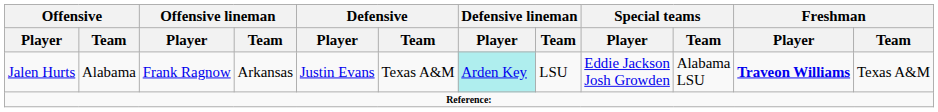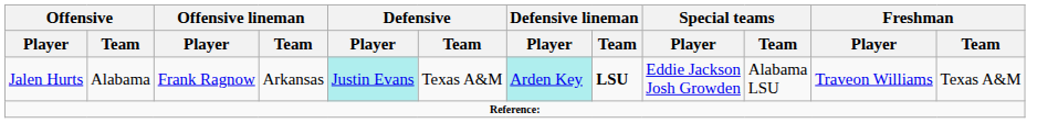Jalen Hurts | Defensive / Player: no background -> paleturquoise background
Jalen Hurts | Defensive lineman / Team: normal -> bold
Jalen Hurts | Freshman / Player: bold -> normal
